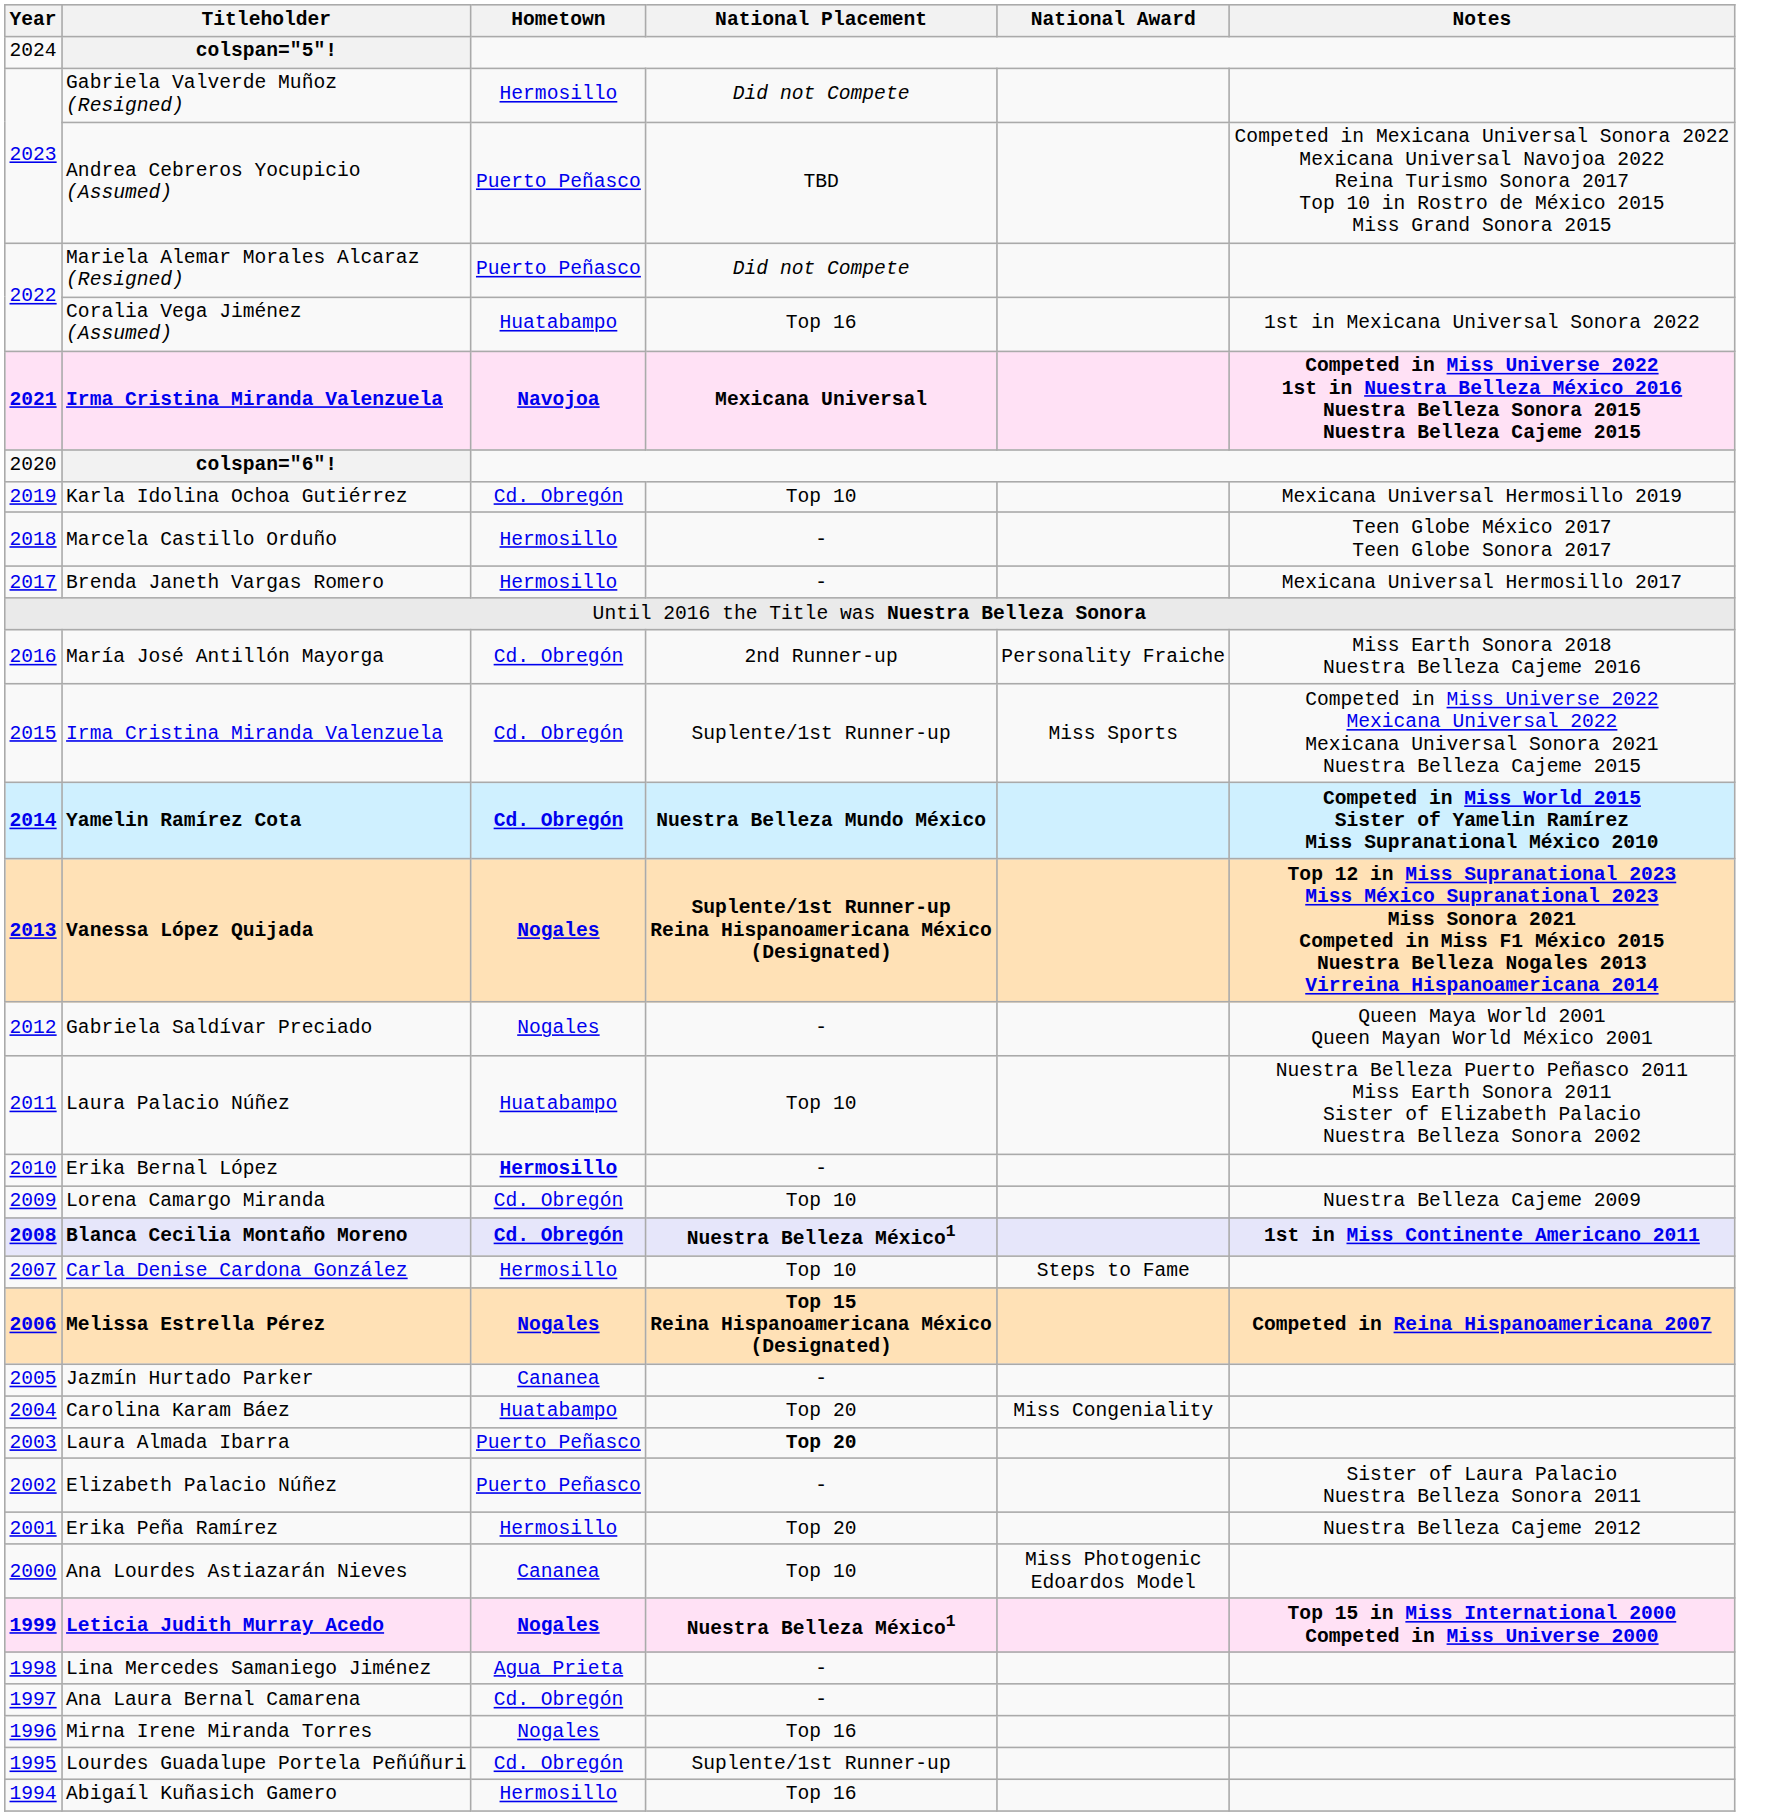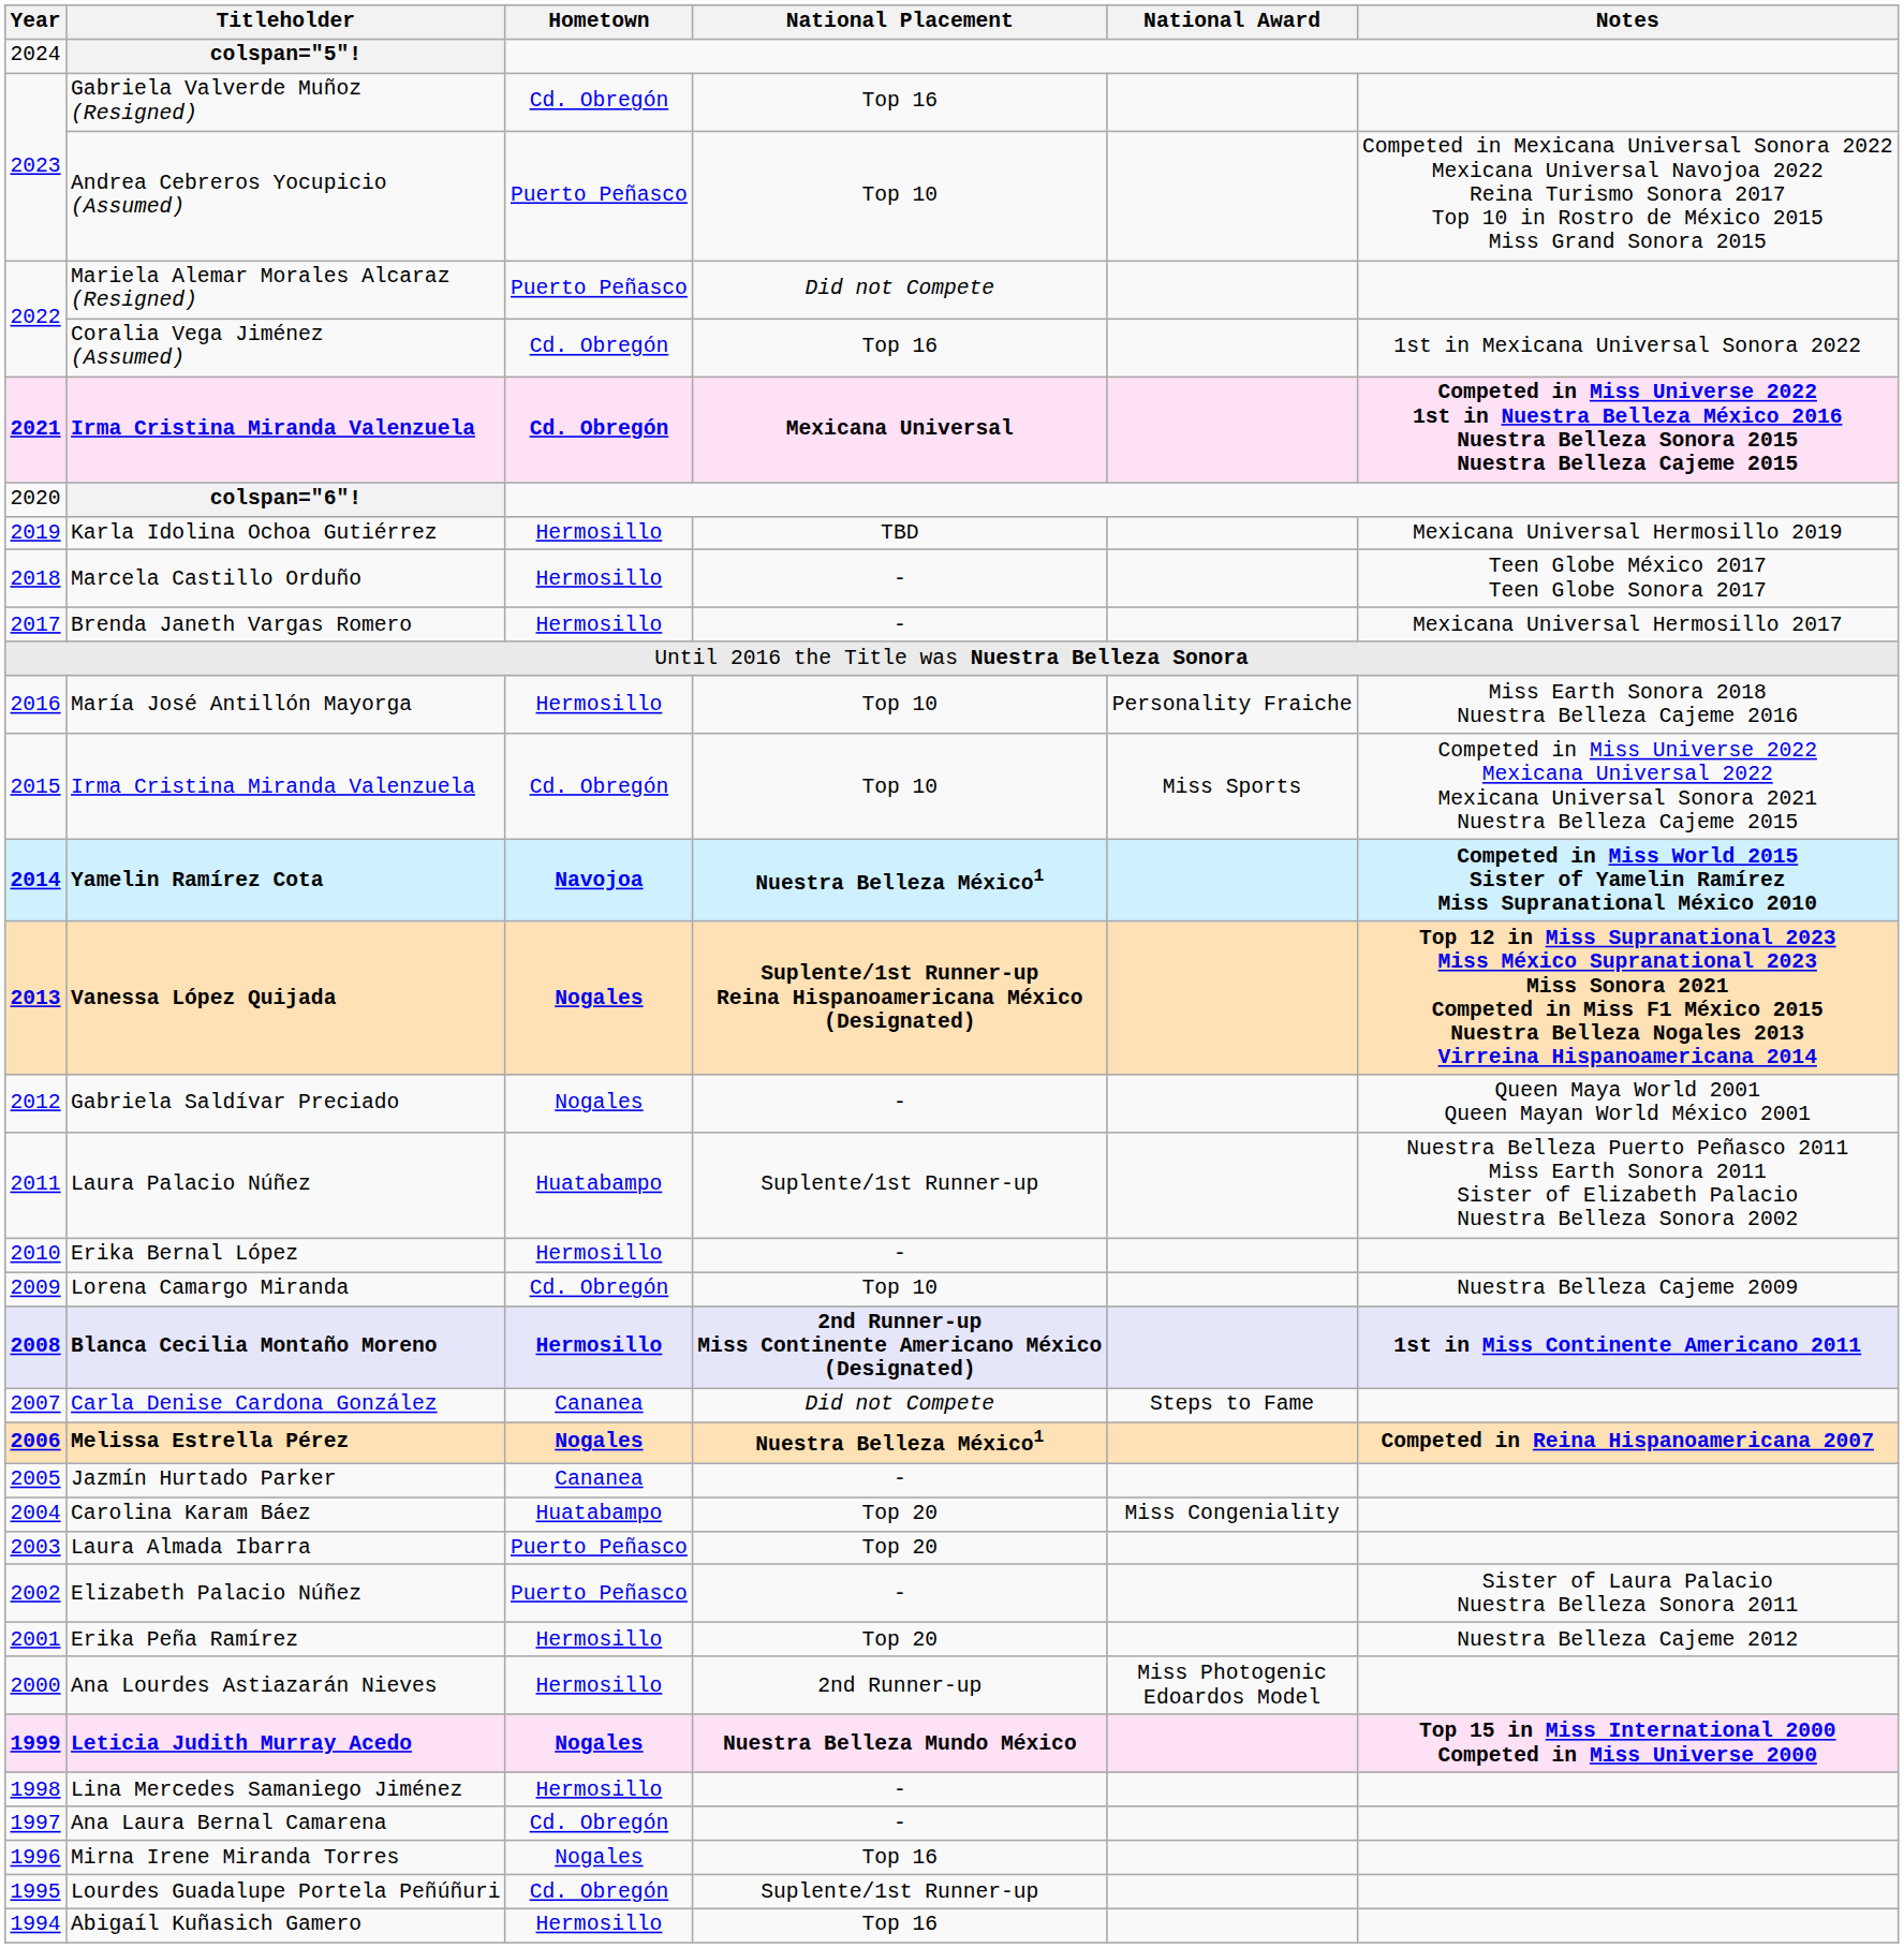Gabriela Valverde Muñoz (Resigned) | Hometown: Hermosillo -> Cd. Obregón
Gabriela Valverde Muñoz (Resigned) | National Placement: Did not Compete -> Top 16
Andrea Cebreros Yocupicio (Assumed) | National Placement: TBD -> Top 10
Coralia Vega Jiménez (Assumed) | Hometown: Huatabampo -> Cd. Obregón
2021 / Irma Cristina Miranda Valenzuela | Hometown: Navojoa -> Cd. Obregón
Karla Idolina Ochoa Gutiérrez | Hometown: Cd. Obregón -> Hermosillo
Karla Idolina Ochoa Gutiérrez | National Placement: Top 10 -> TBD
María José Antillón Mayorga | Hometown: Cd. Obregón -> Hermosillo
María José Antillón Mayorga | National Placement: 2nd Runner-up -> Top 10
2015 / Irma Cristina Miranda Valenzuela | National Placement: Suplente/1st Runner-up -> Top 10
Yamelin Ramírez Cota | Hometown: Cd. Obregón -> Navojoa
Yamelin Ramírez Cota | National Placement: Nuestra Belleza Mundo México -> Nuestra Belleza México1
Laura Palacio Núñez | National Placement: Top 10 -> Suplente/1st Runner-up
Erika Bernal López | Hometown: bold -> normal
Blanca Cecilia Montaño Moreno | Hometown: Cd. Obregón -> Hermosillo
Blanca Cecilia Montaño Moreno | National Placement: Nuestra Belleza México1 -> 2nd Runner-up Miss Continente Americano México (Designated)
Carla Denise Cardona González | Hometown: Hermosillo -> Cananea
Carla Denise Cardona González | National Placement: Top 10 -> Did not Compete
Melissa Estrella Pérez | National Placement: Top 15 Reina Hispanoamericana México (Designated) -> Nuestra Belleza México1
Laura Almada Ibarra | National Placement: bold -> normal
Ana Lourdes Astiazarán Nieves | Hometown: Cananea -> Hermosillo
Ana Lourdes Astiazarán Nieves | National Placement: Top 10 -> 2nd Runner-up
Leticia Judith Murray Acedo | National Placement: Nuestra Belleza México1 -> Nuestra Belleza Mundo México
Lina Mercedes Samaniego Jiménez | Hometown: Agua Prieta -> Hermosillo
